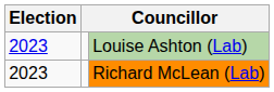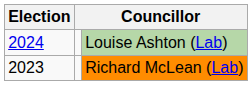Louise Ashton (Lab) | Election: 2023 -> 2024
